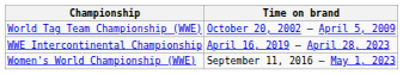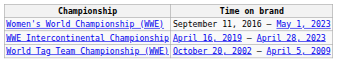rows swapped: World Tag Team Championship (WWE) <-> Women's World Championship (WWE)
